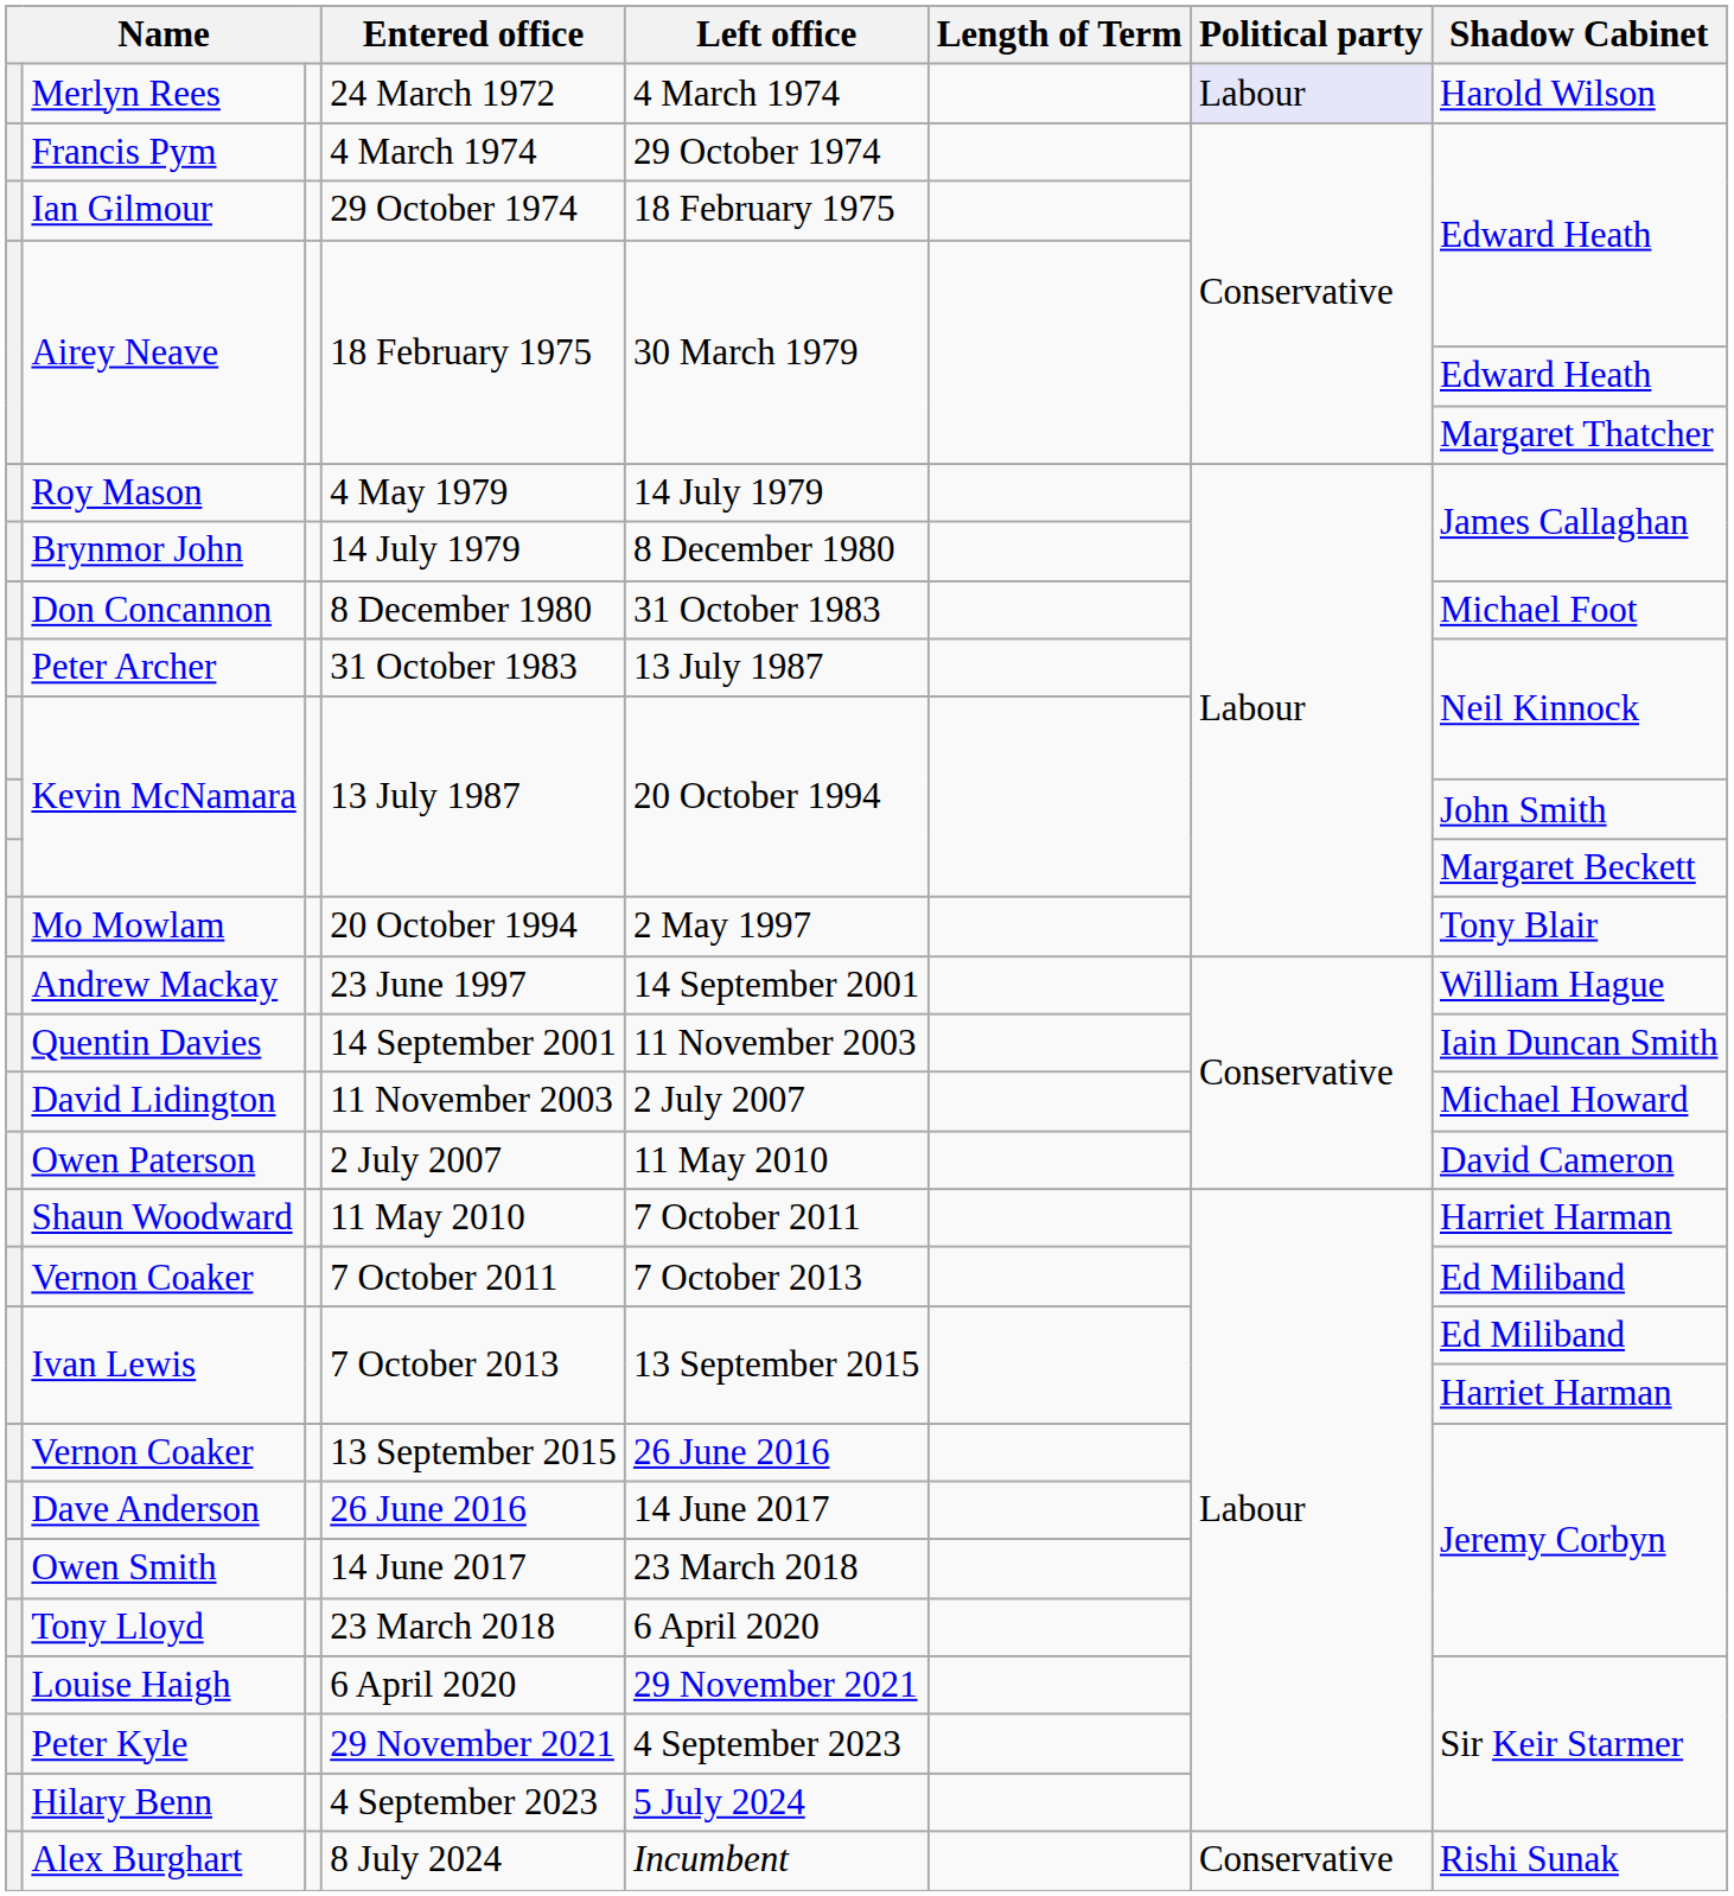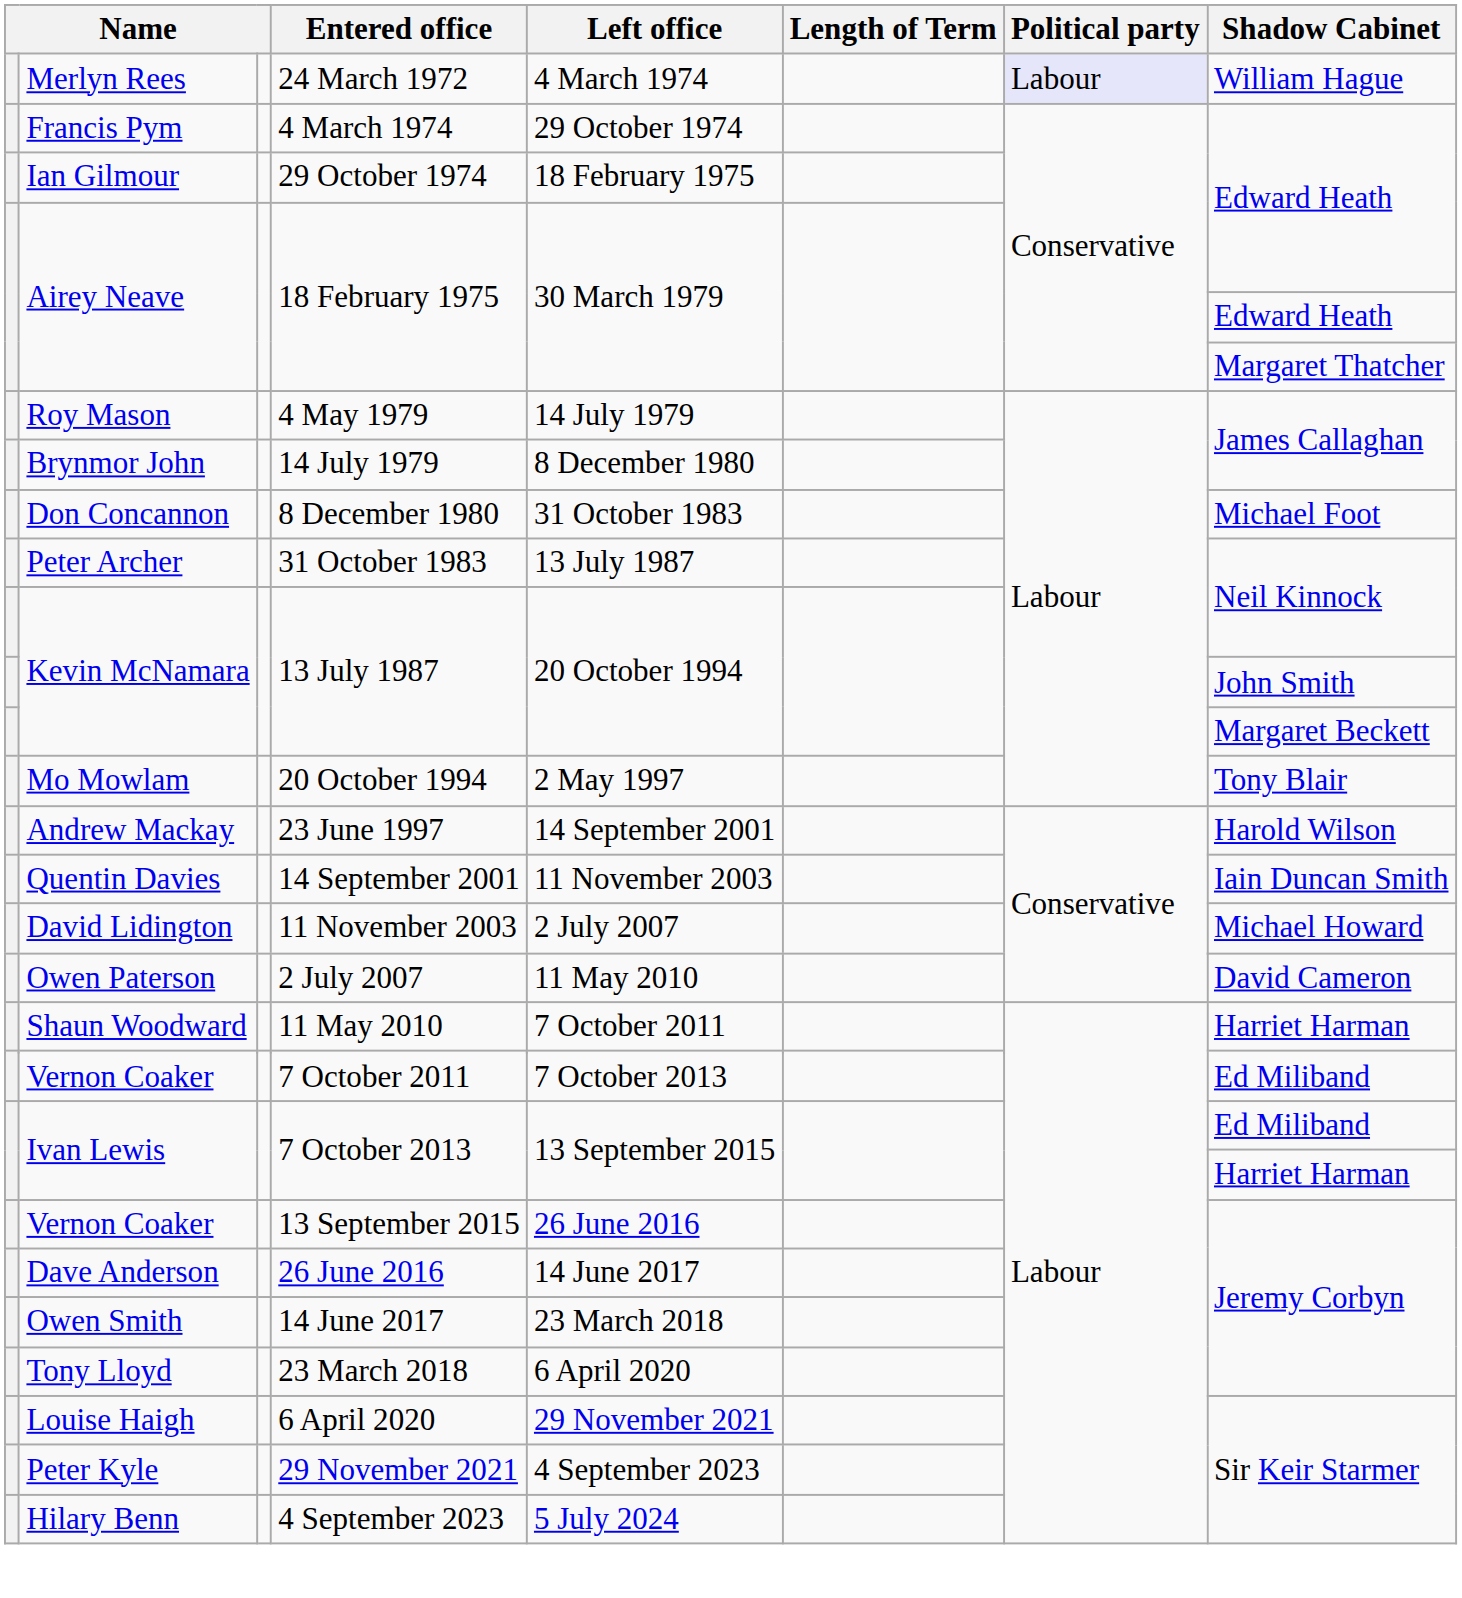24 March 1972 | Shadow Cabinet: Harold Wilson -> William Hague
23 June 1997 | Shadow Cabinet: William Hague -> Harold Wilson
- row: Alex Burghart | 8 July 2024 | Incumbent | Conservative | Rishi Sunak
